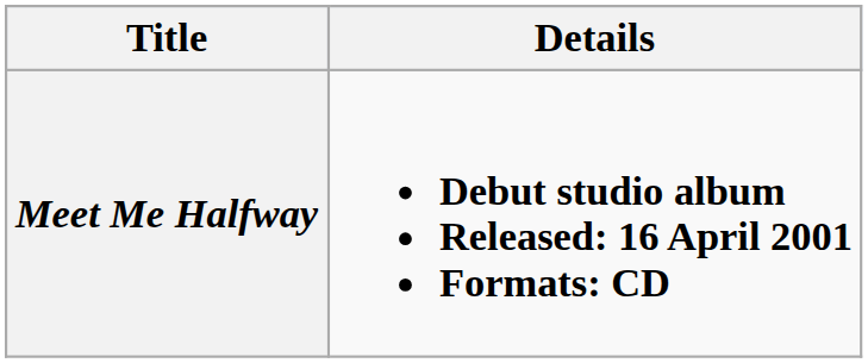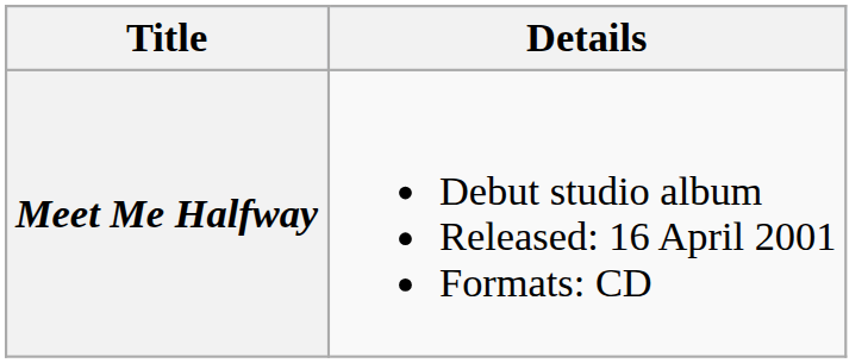Meet Me Halfway | Details: bold -> normal
